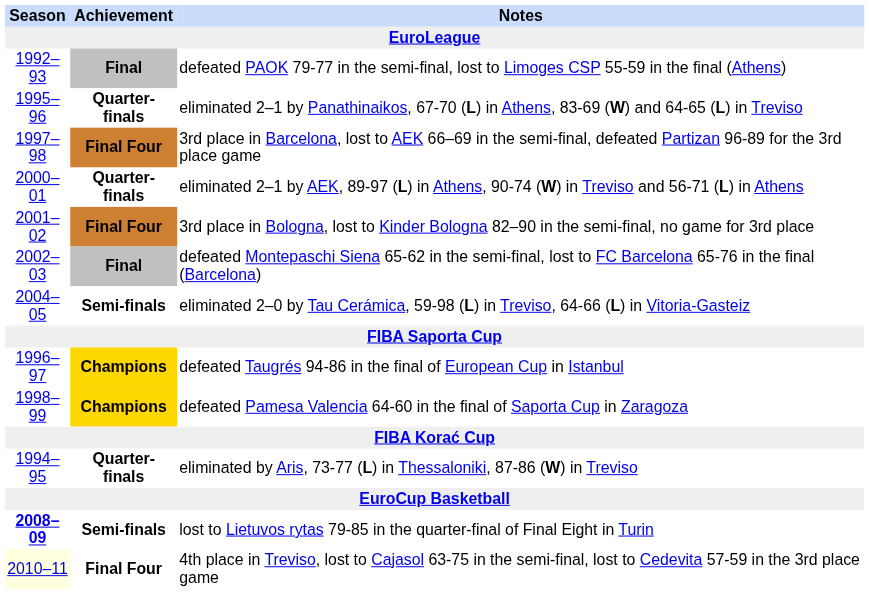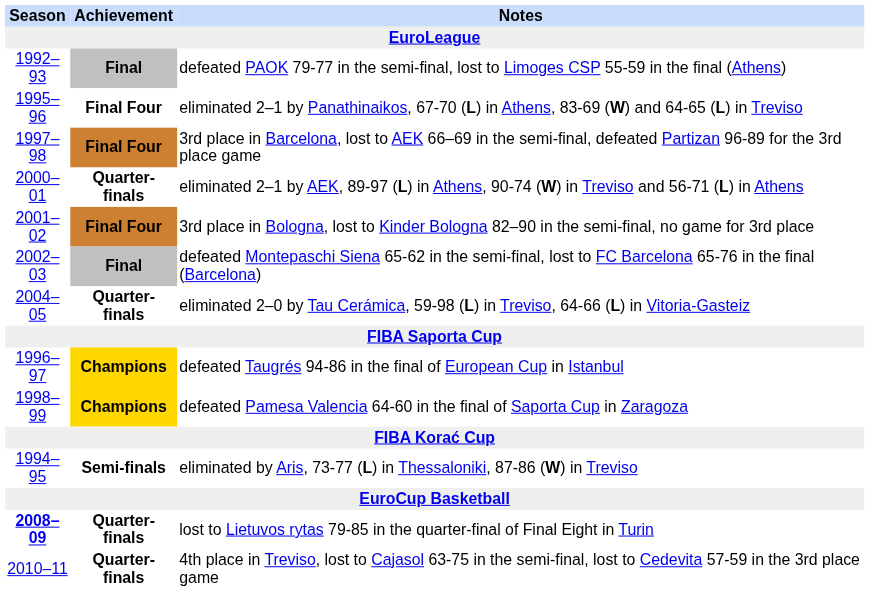row 4 | Achievement: Quarter-finals -> Final Four
row 9 | Achievement: Semi-finals -> Quarter-finals
row 14 | Achievement: Quarter-finals -> Semi-finals
row 16 | Achievement: Semi-finals -> Quarter-finals
row 17 | Season: lightyellow background -> no background
row 17 | Achievement: Final Four -> Quarter-finals
